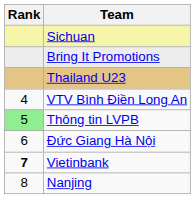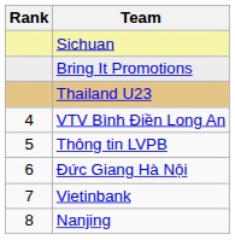Thông tin LVPB | Rank: lightgreen background -> no background
Vietinbank | Rank: bold -> normal
